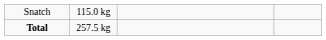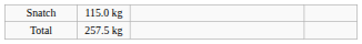row 2 | column 1: bold -> normal
